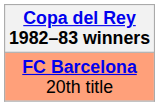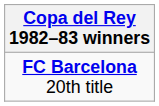row 2 | column 1: lightsalmon background -> no background
